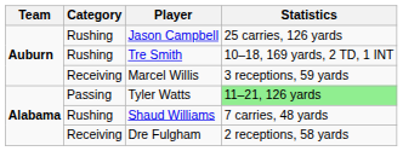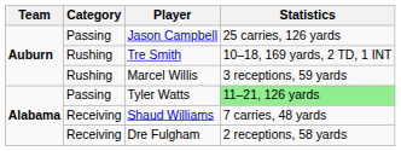Jason Campbell | Category: Rushing -> Passing
Marcel Willis | Category: Receiving -> Rushing
Shaud Williams | Category: Rushing -> Receiving
